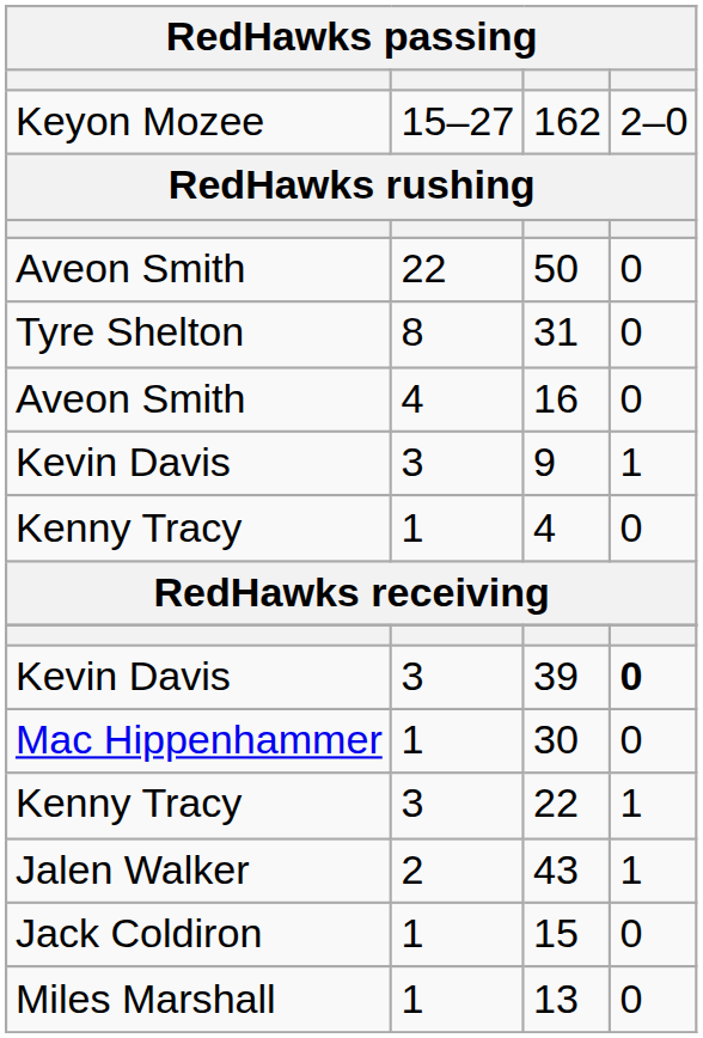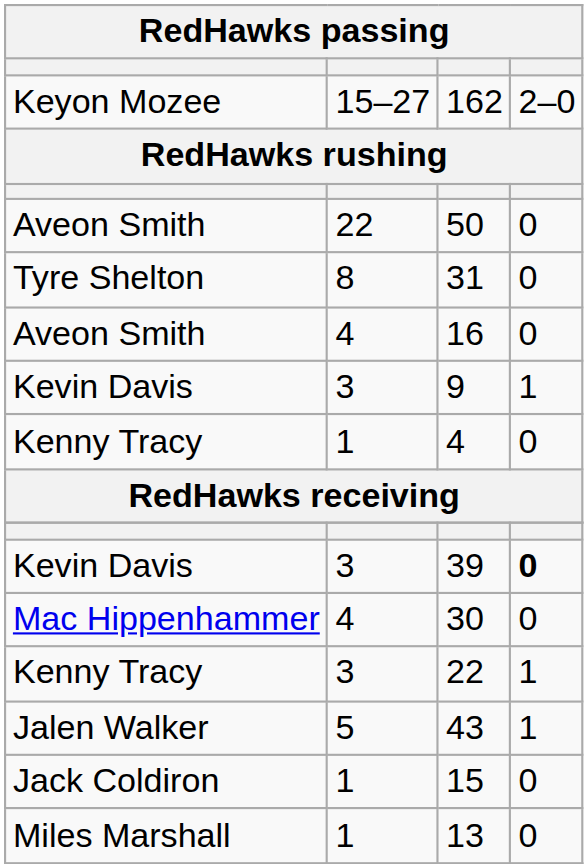30 | column 2: 1 -> 4
43 | column 2: 2 -> 5
